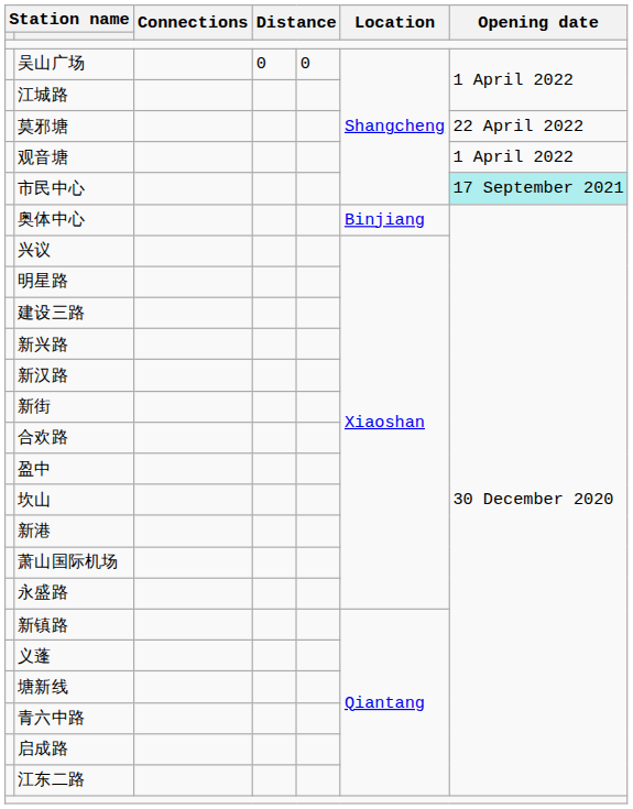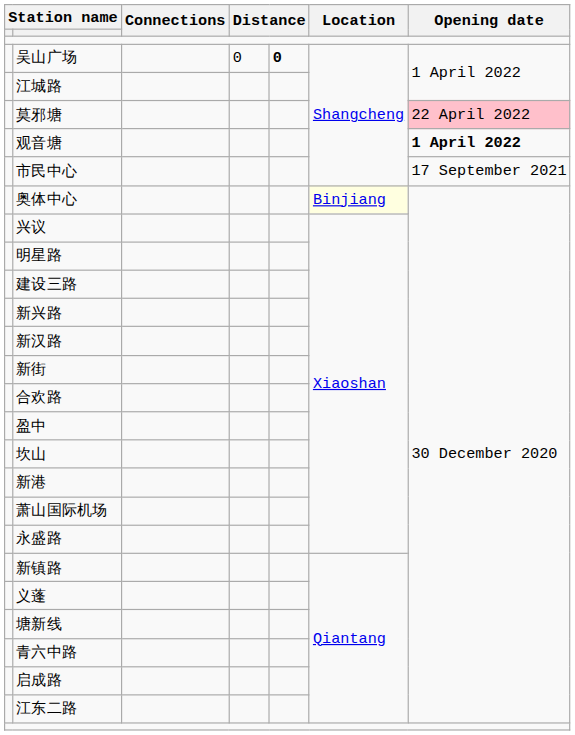吴山广场 | column 5: normal -> bold
莫邪塘 | Opening date: no background -> pink background
观音塘 | Opening date: normal -> bold
市民中心 | Opening date: paleturquoise background -> no background
奥体中心 | Location: no background -> lightyellow background
